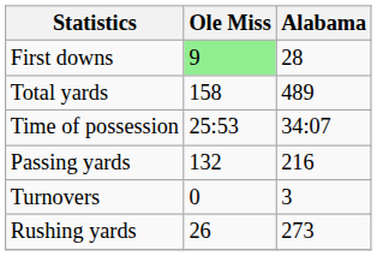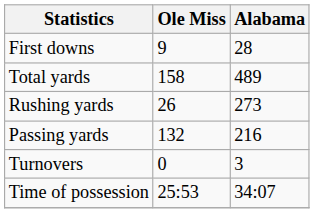First downs | Ole Miss: lightgreen background -> no background
rows swapped: Rushing yards <-> Time of possession
